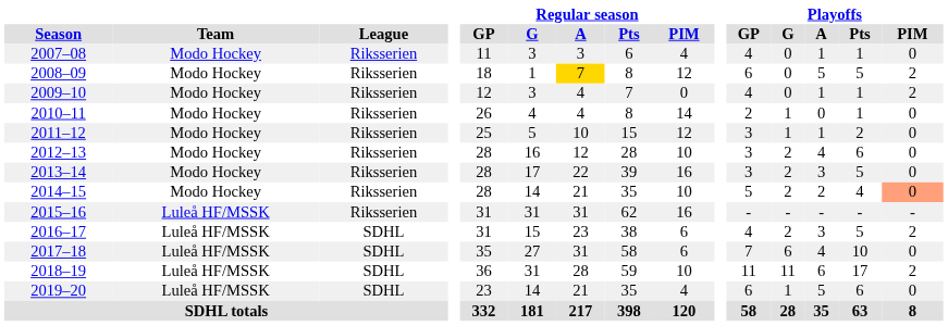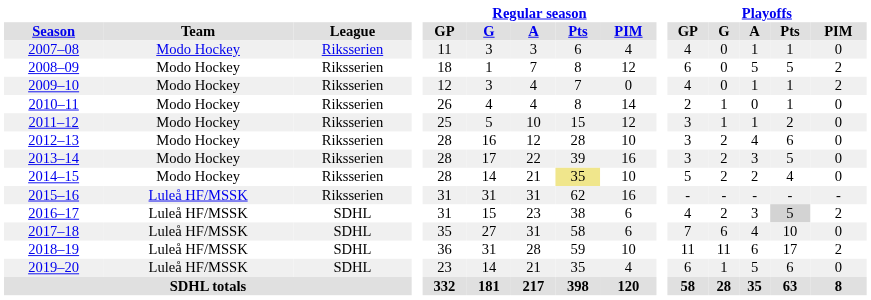2008–09 | Regular season / A: gold background -> no background
2014–15 | Regular season / Pts: no background -> khaki background
2014–15 | Playoffs / PIM: lightsalmon background -> no background
2016–17 | Playoffs / Pts: no background -> lightgrey background
